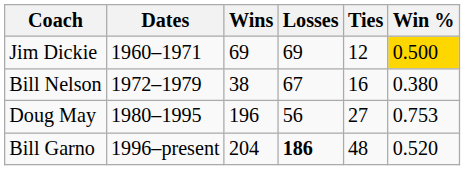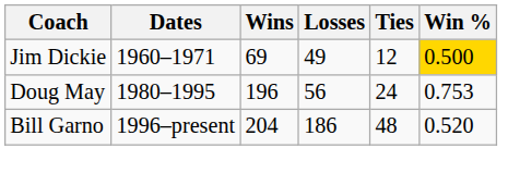Jim Dickie | Losses: 69 -> 49
- row: Bill Nelson | 1972–1979 | 38 | 67 | 16 | 0.380
Doug May | Ties: 27 -> 24
Bill Garno | Losses: bold -> normal
